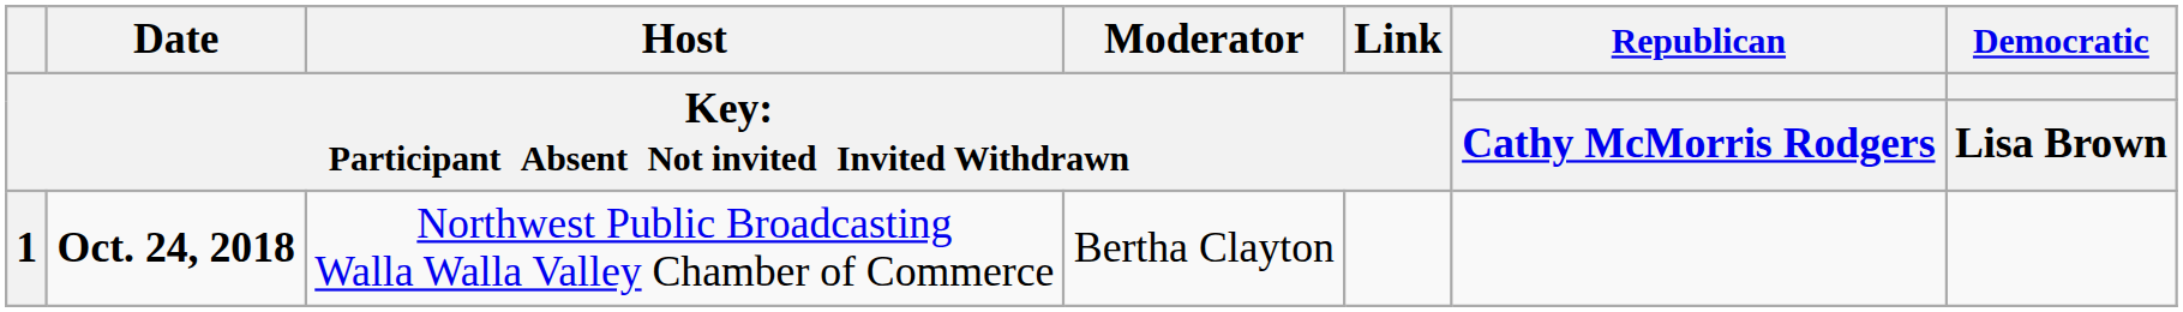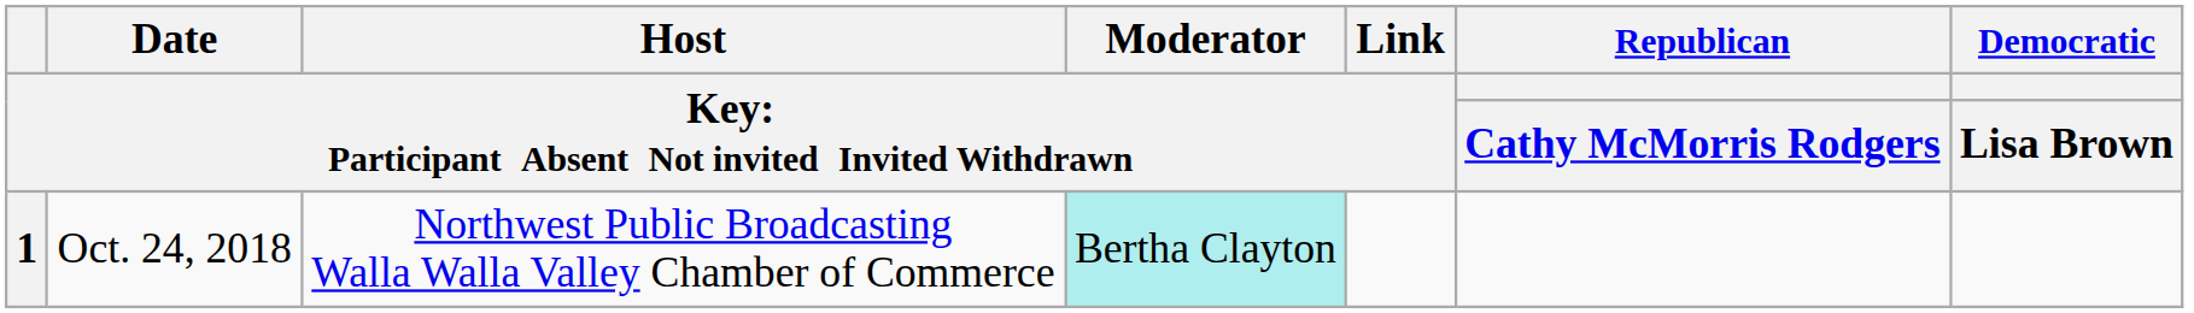1 | column 2: bold -> normal
1 | column 4: no background -> paleturquoise background
